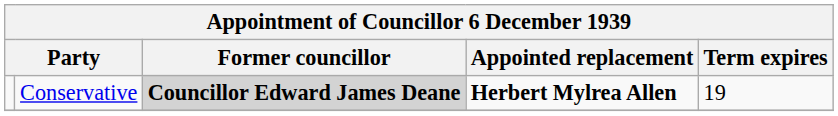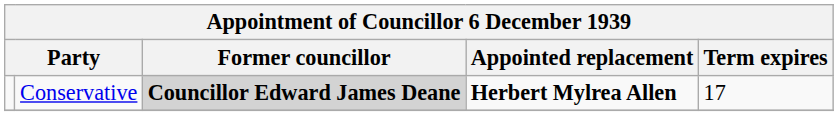Conservative | Term expires: 19 -> 17
